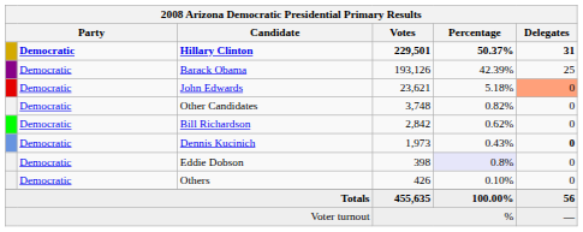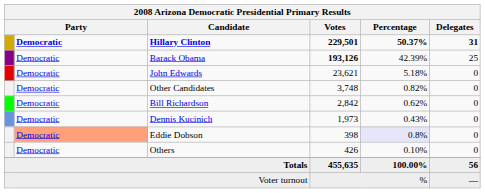Barack Obama | Votes: normal -> bold
John Edwards | Delegates: lightsalmon background -> no background
Dennis Kucinich | Delegates: bold -> normal
Eddie Dobson | column 2: no background -> lightsalmon background
